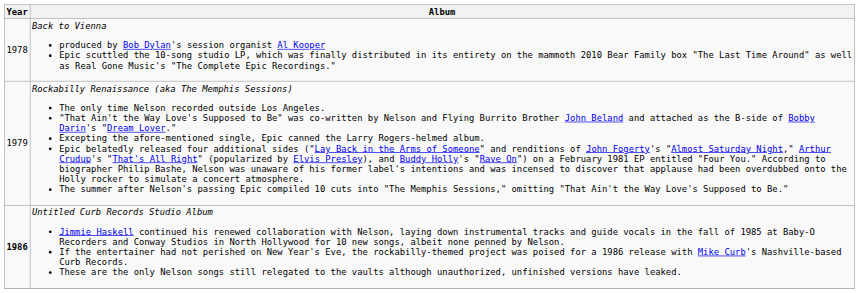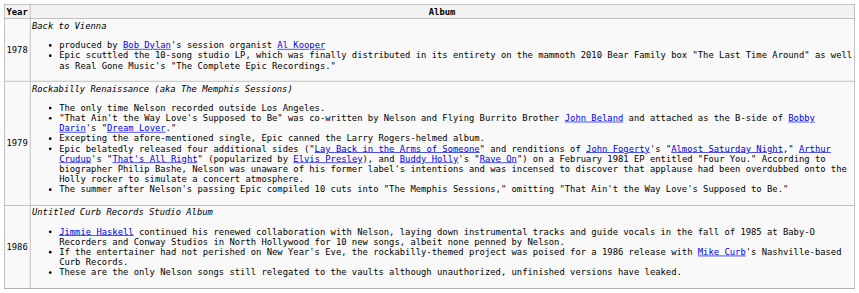row 4 | Year: bold -> normal
